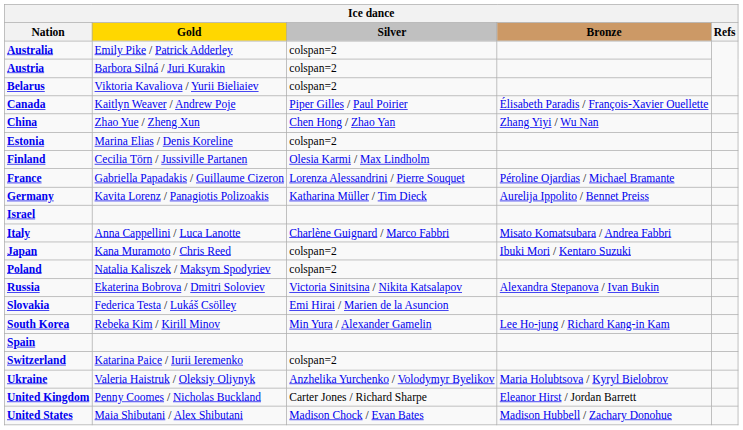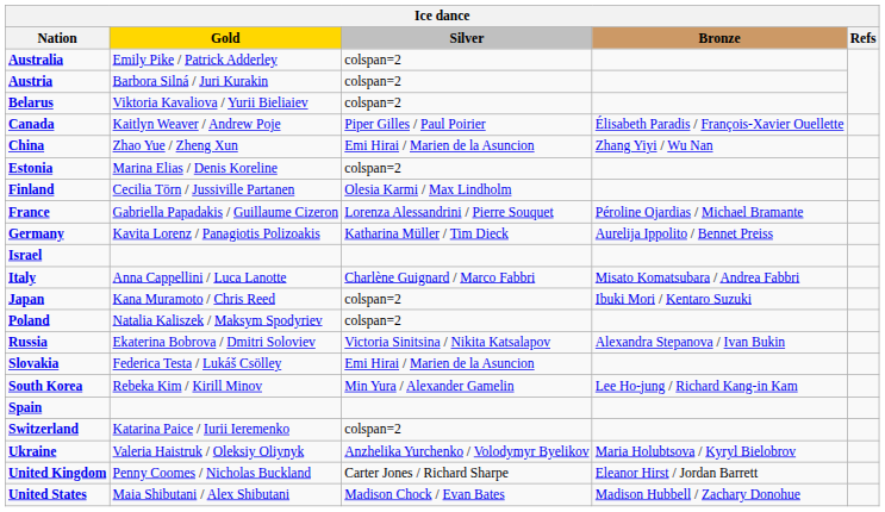China | Silver: Chen Hong / Zhao Yan -> Emi Hirai / Marien de la Asuncion
